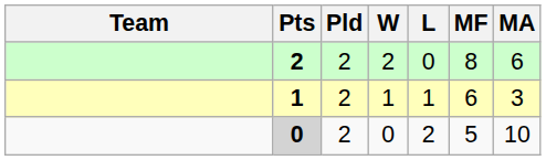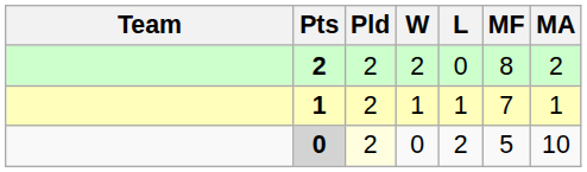row 2 | MA: 6 -> 2
row 3 | MF: 6 -> 7
row 3 | MA: 3 -> 1
row 4 | Pld: no background -> lightyellow background
